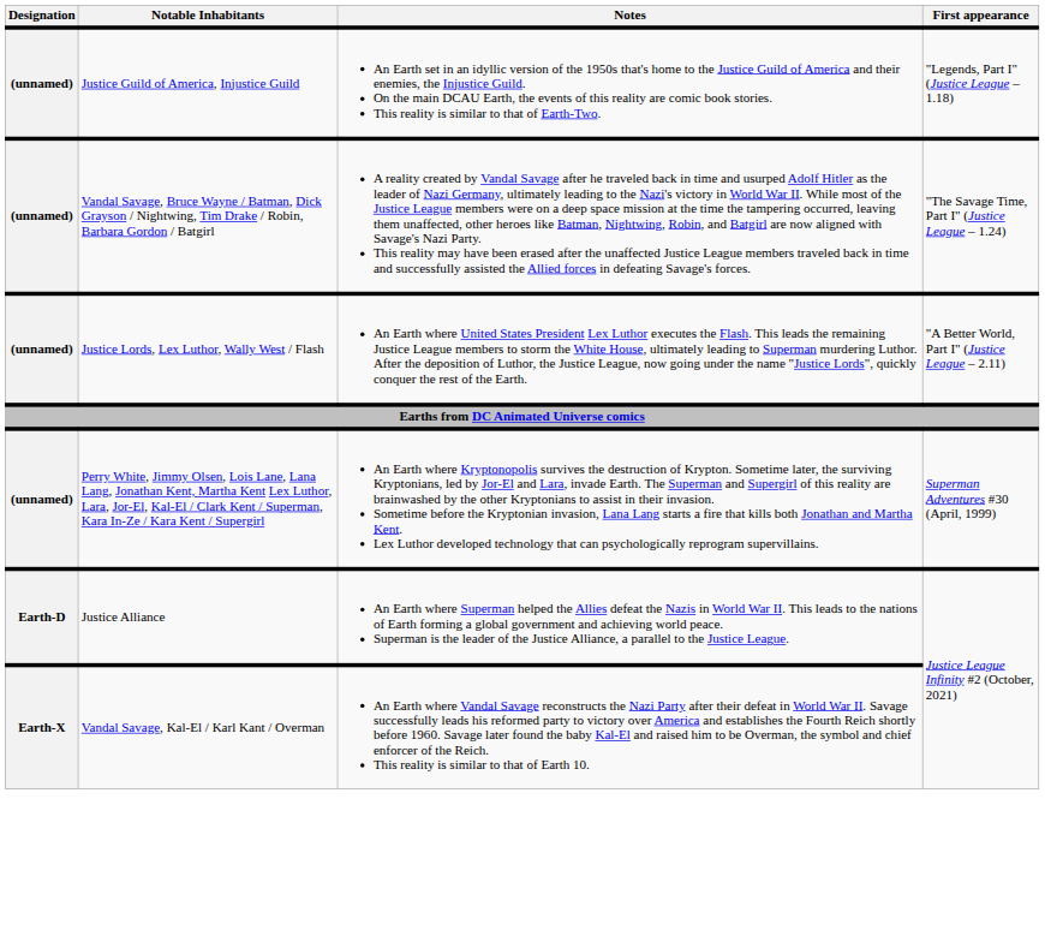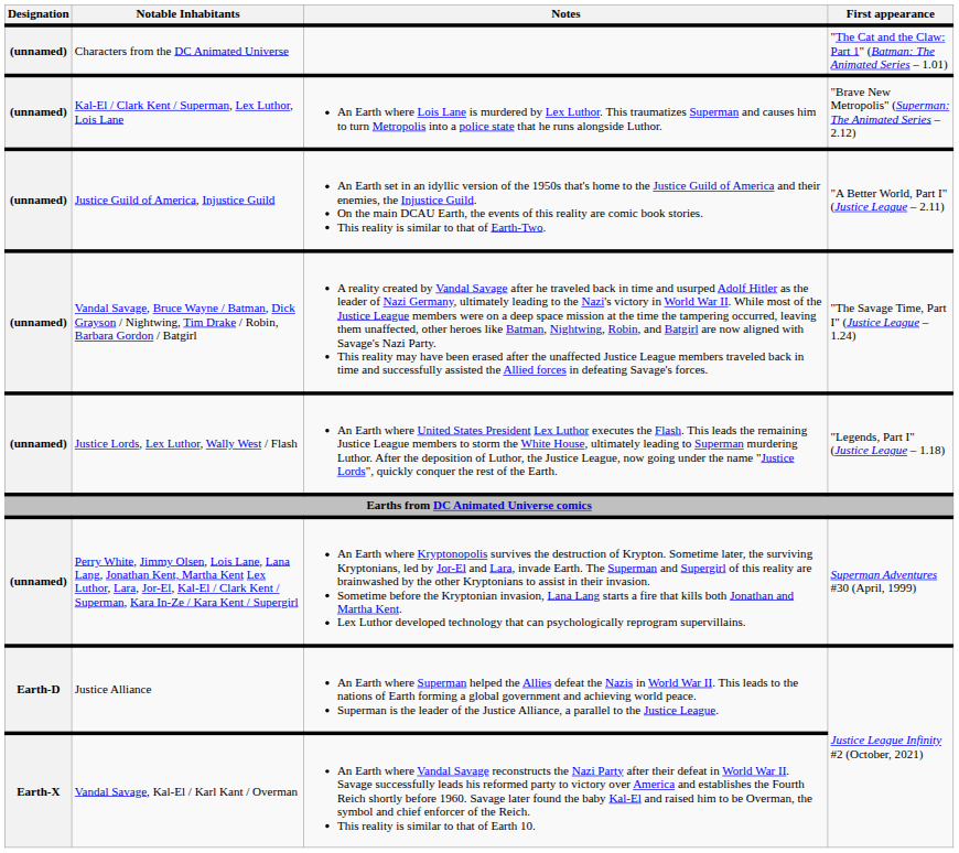+ row: (unnamed) | Characters from the DC Animated Universe | "The Cat and the Claw: Part 1" (Batman: The Animated Series – 1.01)
+ row: (unnamed) | Kal-El / Clark Kent / Superman, Lex Luthor, Lois Lane | An Earth where Lois Lane is murdered by Lex Luthor. This traumatizes Superman and causes him to turn Metropolis into a police state that he runs alongside Luthor. | "Brave New Metropolis" (Superman: The Animated Series – 2.12)
Justice Guild of America, Injustice Guild | First appearance: "Legends, Part I" (Justice League – 1.18) -> "A Better World, Part I" (Justice League – 2.11)
Justice Lords, Lex Luthor, Wally West / Flash | First appearance: "A Better World, Part I" (Justice League – 2.11) -> "Legends, Part I" (Justice League – 1.18)
